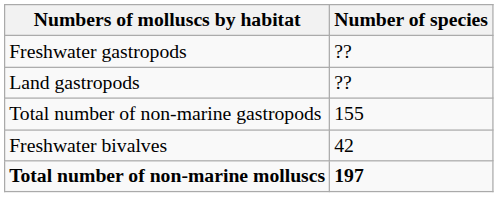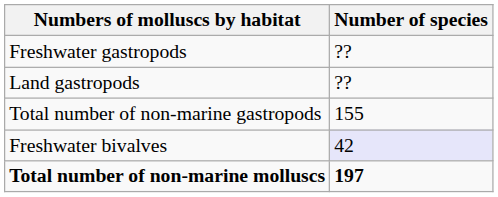Freshwater bivalves | Number of species: no background -> lavender background
